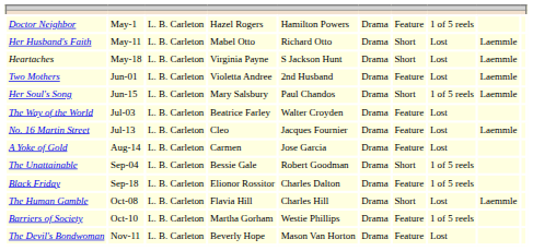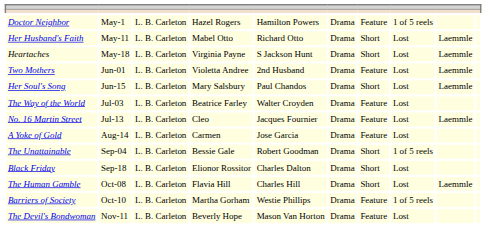Her Soul's Song | column 8: 1 of 5 reels -> Lost
Black Friday | column 7: Feature -> Short
Black Friday | column 8: 1 of 5 reels -> Lost
